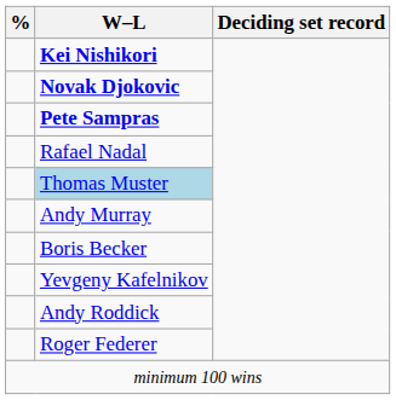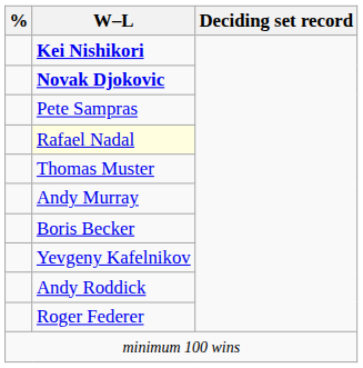Pete Sampras | W–L: bold -> normal
Rafael Nadal | W–L: no background -> lightyellow background
Thomas Muster | W–L: lightblue background -> no background
